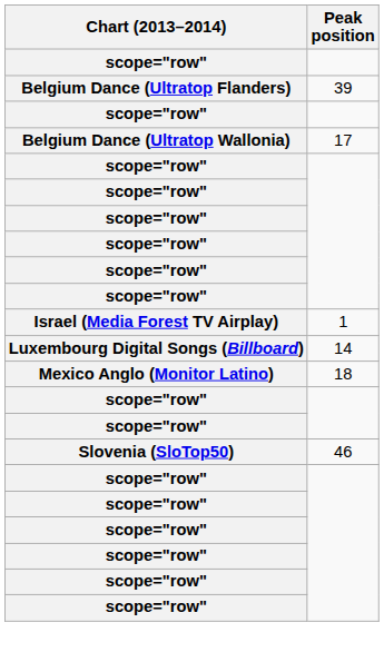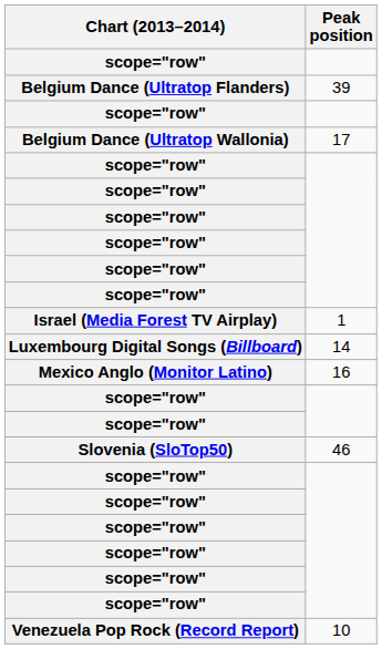Mexico Anglo (Monitor Latino) | Peak position: 18 -> 16
+ row: Venezuela Pop Rock (Record Report) | 10
